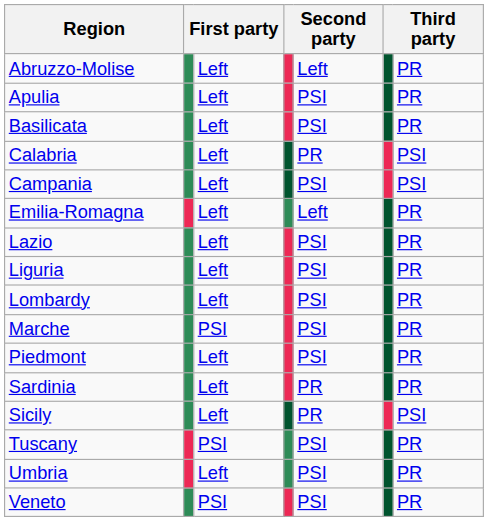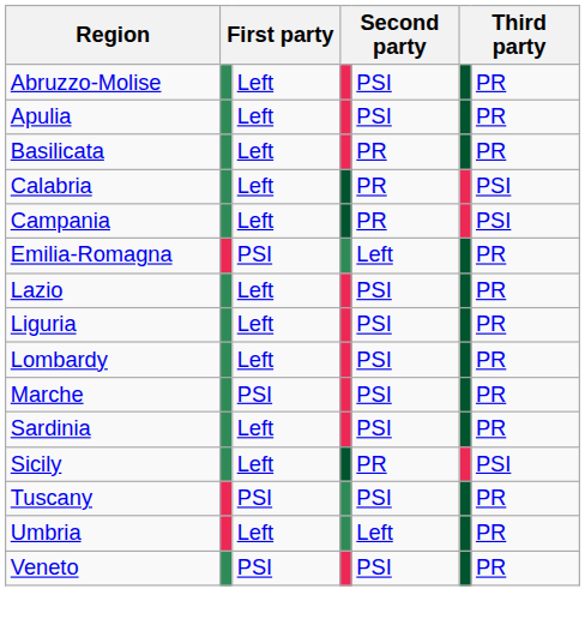Abruzzo-Molise | column 5: Left -> PSI
Basilicata | column 5: PSI -> PR
Campania | column 5: PSI -> PR
Emilia-Romagna | column 3: Left -> PSI
- row: Piedmont | Left | PSI | PR
Sardinia | column 5: PR -> PSI
Umbria | column 5: PSI -> Left
